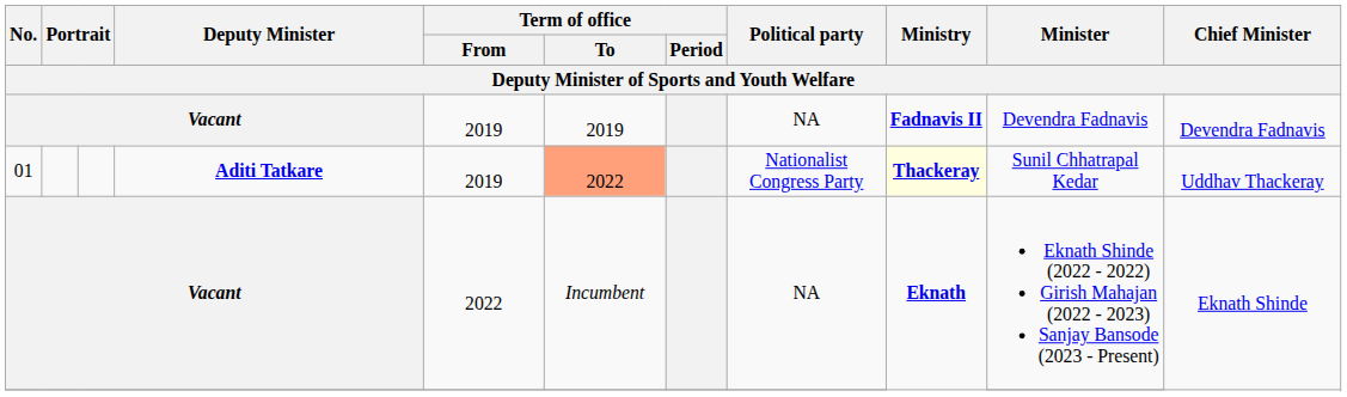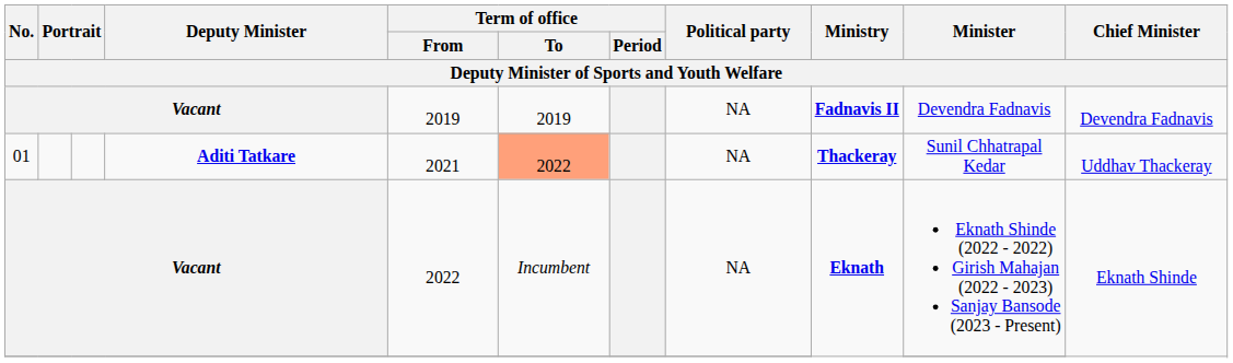01 | Term of office / From: 2019 -> 2021
01 | Political party: Nationalist Congress Party -> NA
01 | Ministry: lightyellow background -> no background
